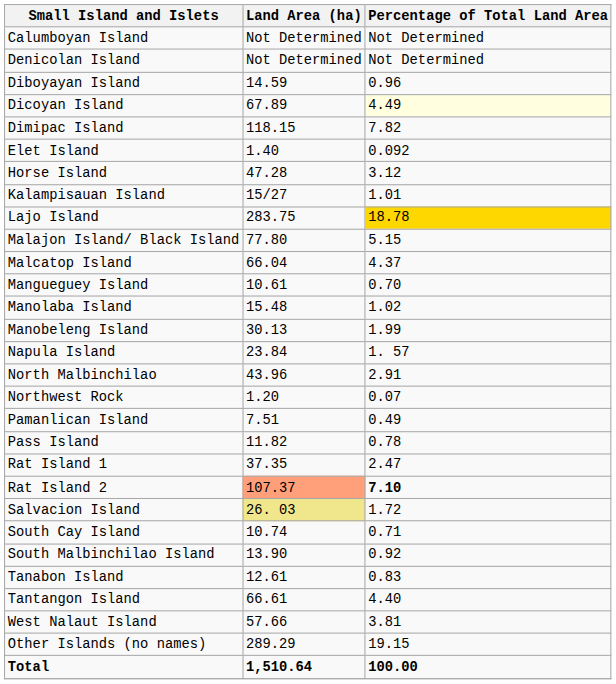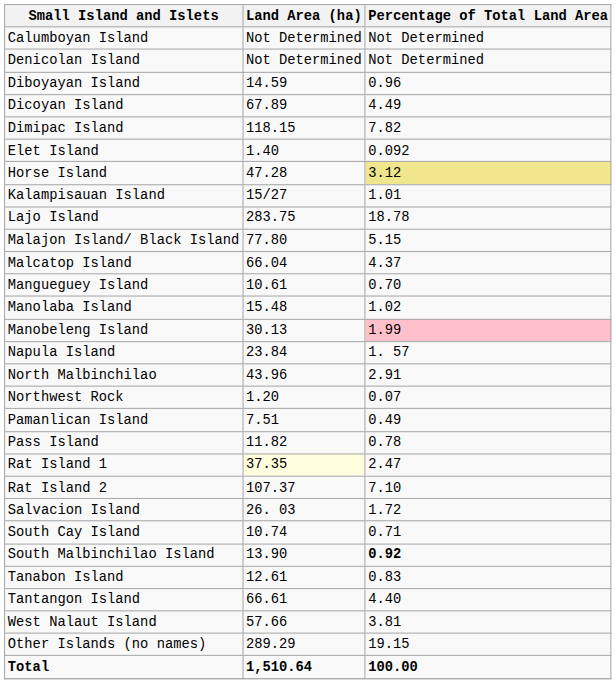Dicoyan Island | Percentage of Total Land Area: lightyellow background -> no background
Horse Island | Percentage of Total Land Area: no background -> khaki background
Lajo Island | Percentage of Total Land Area: gold background -> no background
Manobeleng Island | Percentage of Total Land Area: no background -> pink background
Rat Island 1 | Land Area (ha): no background -> lightyellow background
Rat Island 2 | Land Area (ha): lightsalmon background -> no background
Rat Island 2 | Percentage of Total Land Area: bold -> normal
Salvacion Island | Land Area (ha): khaki background -> no background
South Malbinchilao Island | Percentage of Total Land Area: normal -> bold
